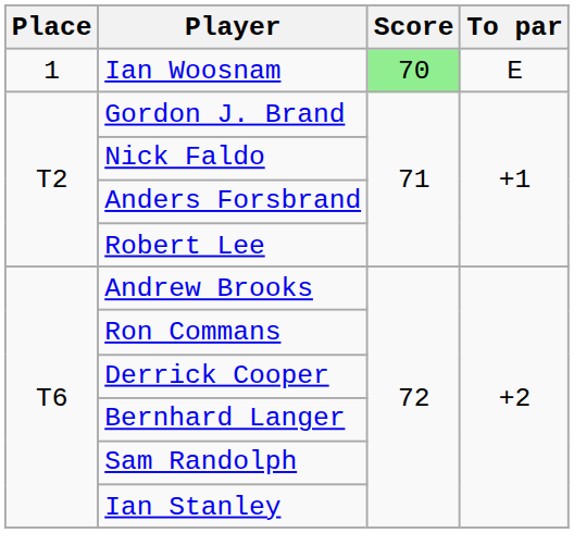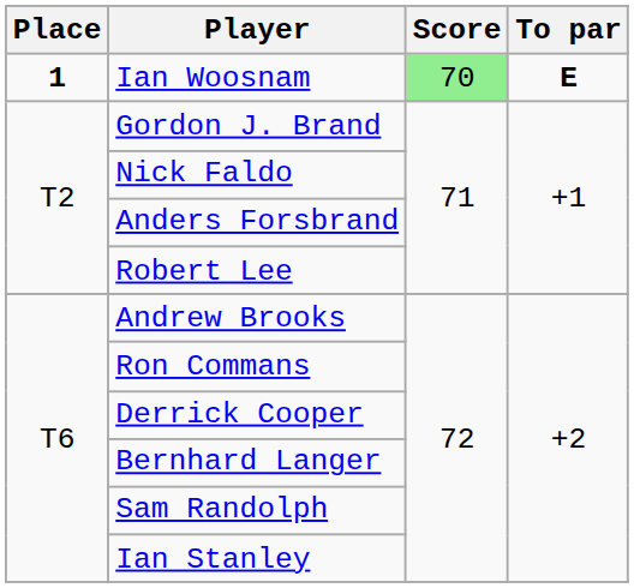Ian Woosnam | Place: normal -> bold
Ian Woosnam | To par: normal -> bold
